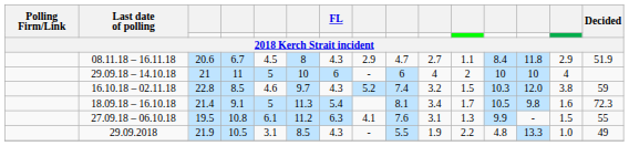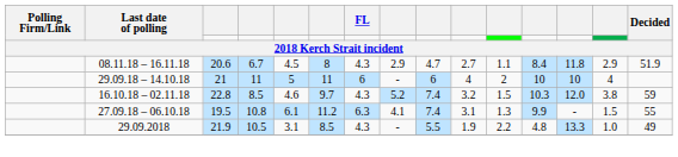29.09.18 – 14.10.18 | column 6: 10 -> 11
- row: 18.09.18 – 16.10.18 | 21.4 | 9.1 | 5 | 11.3 | 5.4 | 8.1 | 3.4 | 1.7 | 10.5 | 9.8 | 1.6 | 72.3
27.09.18 – 06.10.18 | column 9: 7.6 -> 7.4
